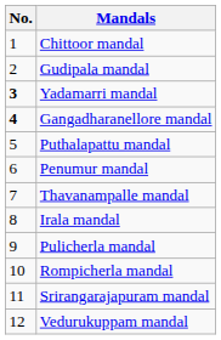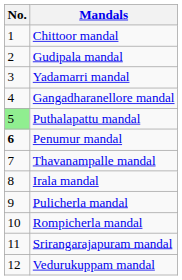Yadamarri mandal | No.: bold -> normal
Gangadharanellore mandal | No.: bold -> normal
Puthalapattu mandal | No.: no background -> lightgreen background
Penumur mandal | No.: normal -> bold
